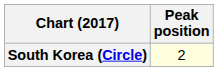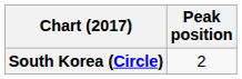South Korea (Circle) | Peak position: lightyellow background -> no background
